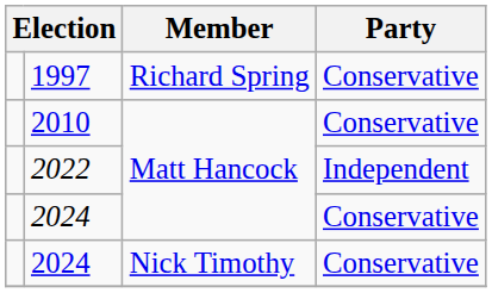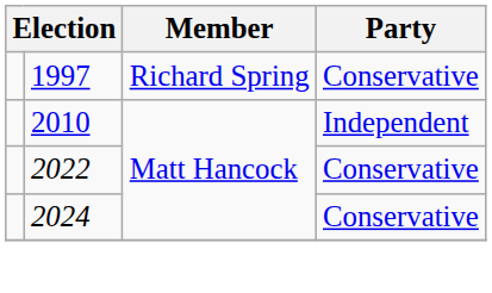2010 | Party: Conservative -> Independent
2022 | Party: Independent -> Conservative
- row: 2024 | Nick Timothy | Conservative
